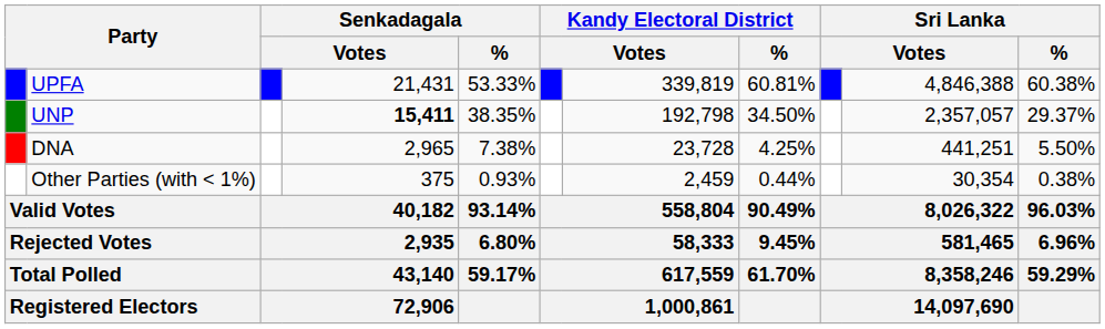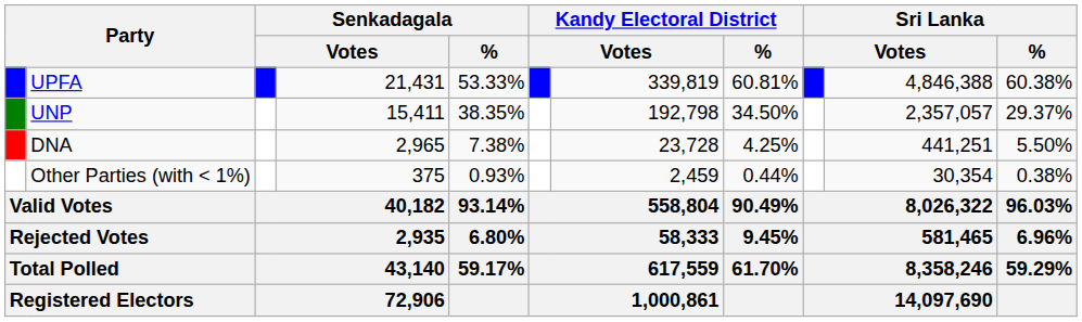UNP | column 4: bold -> normal
